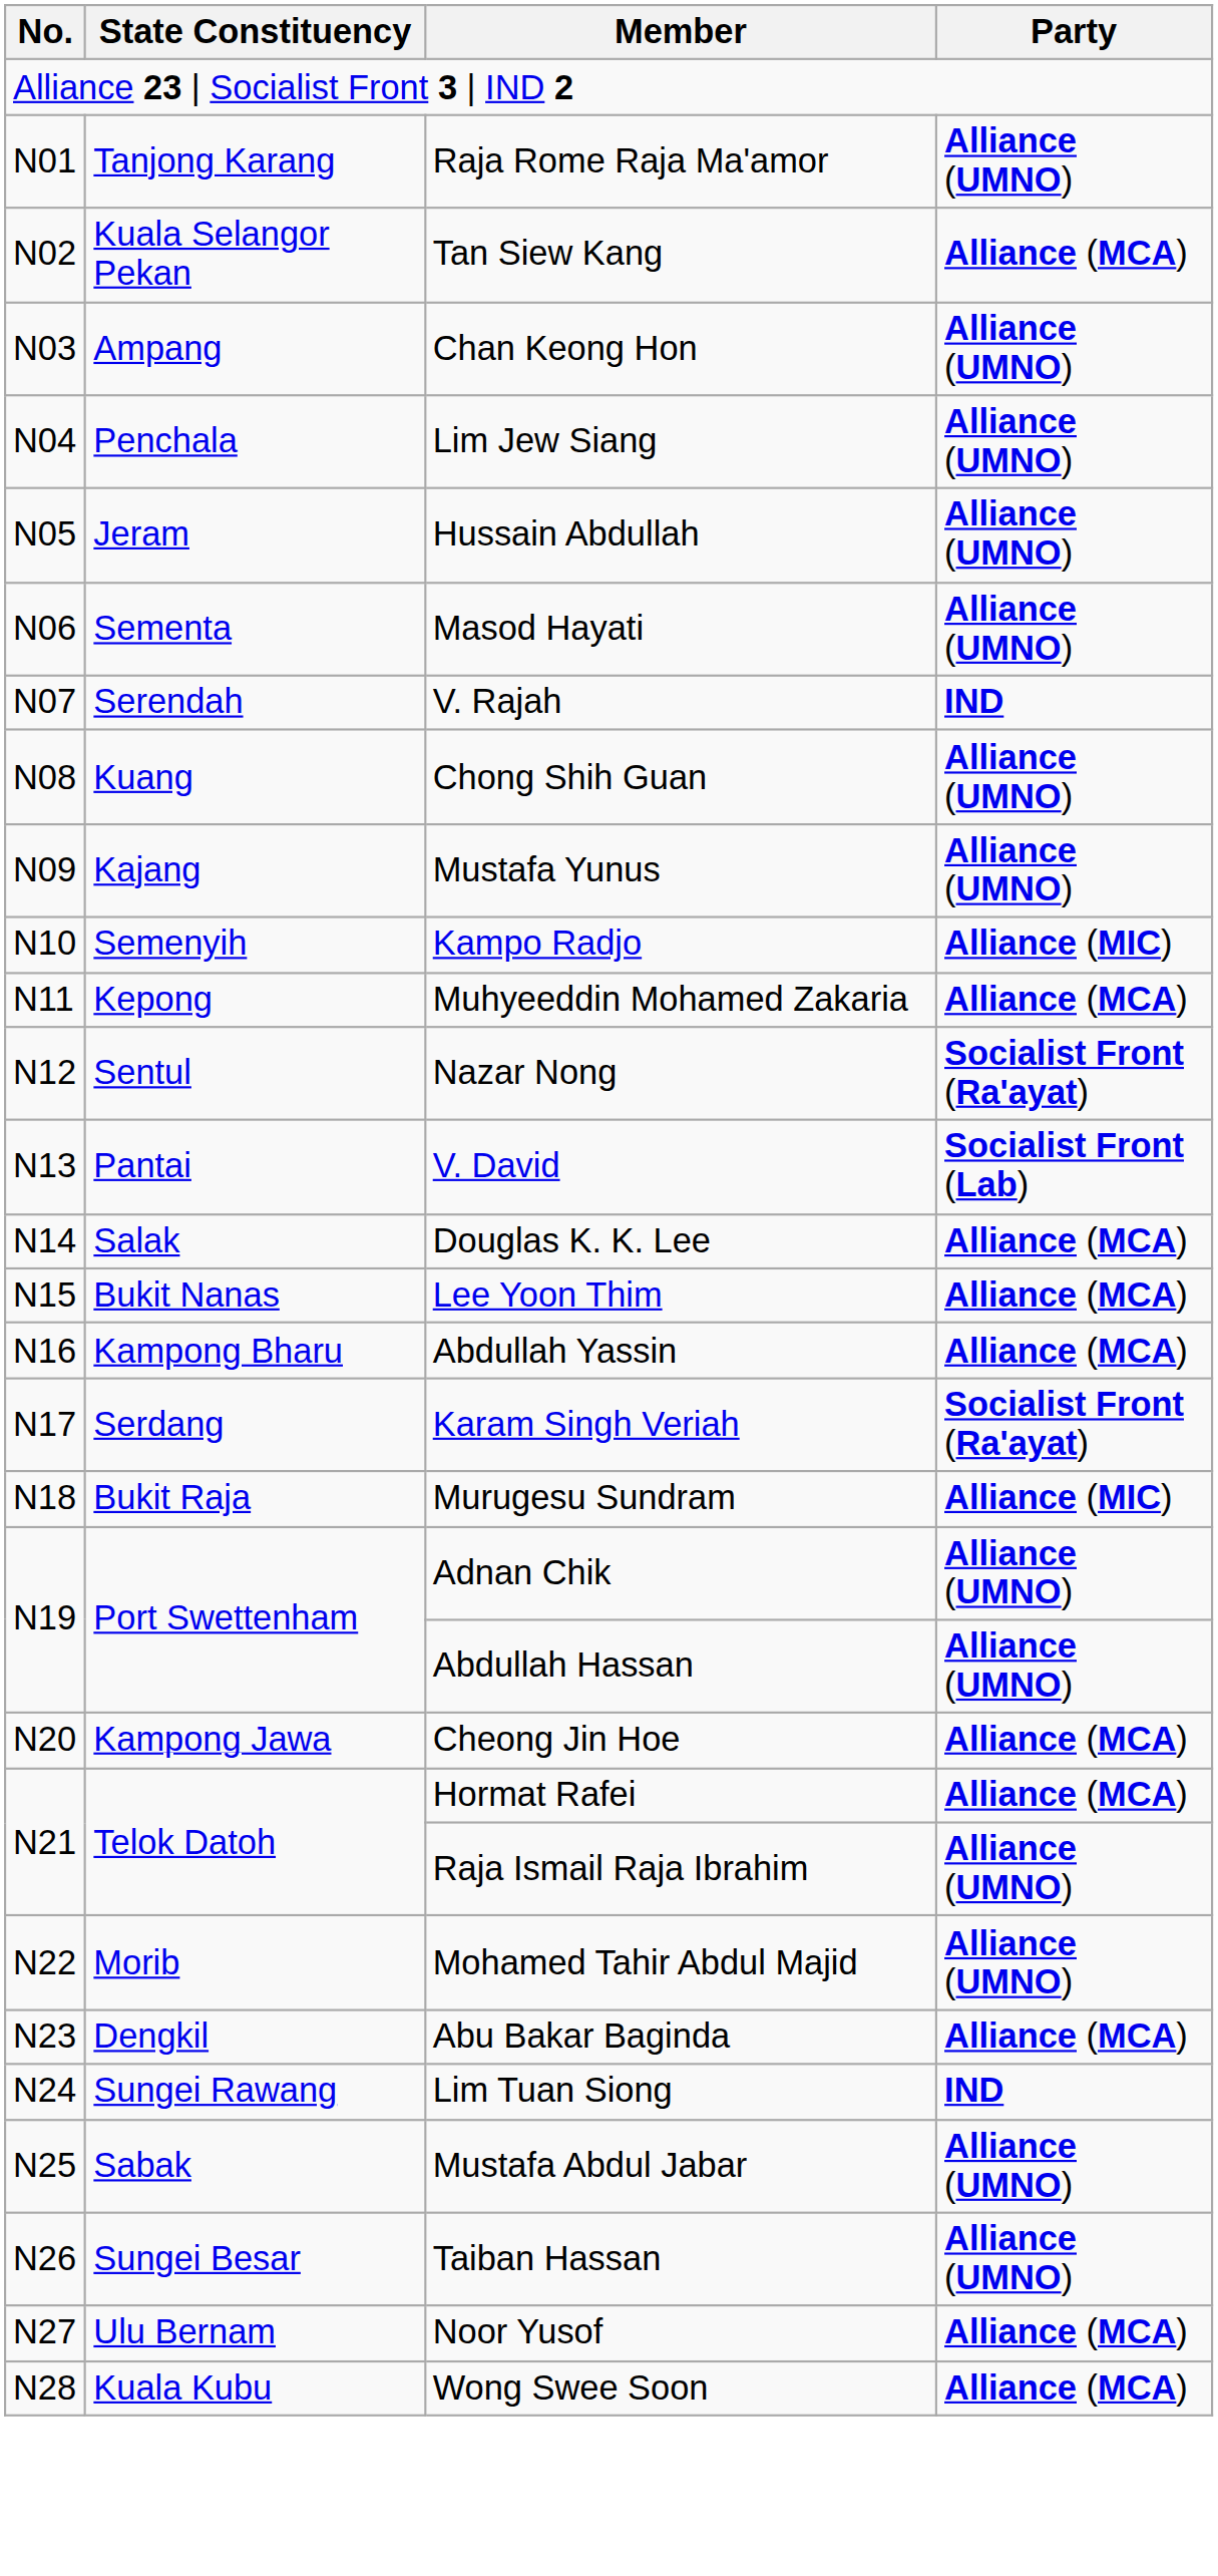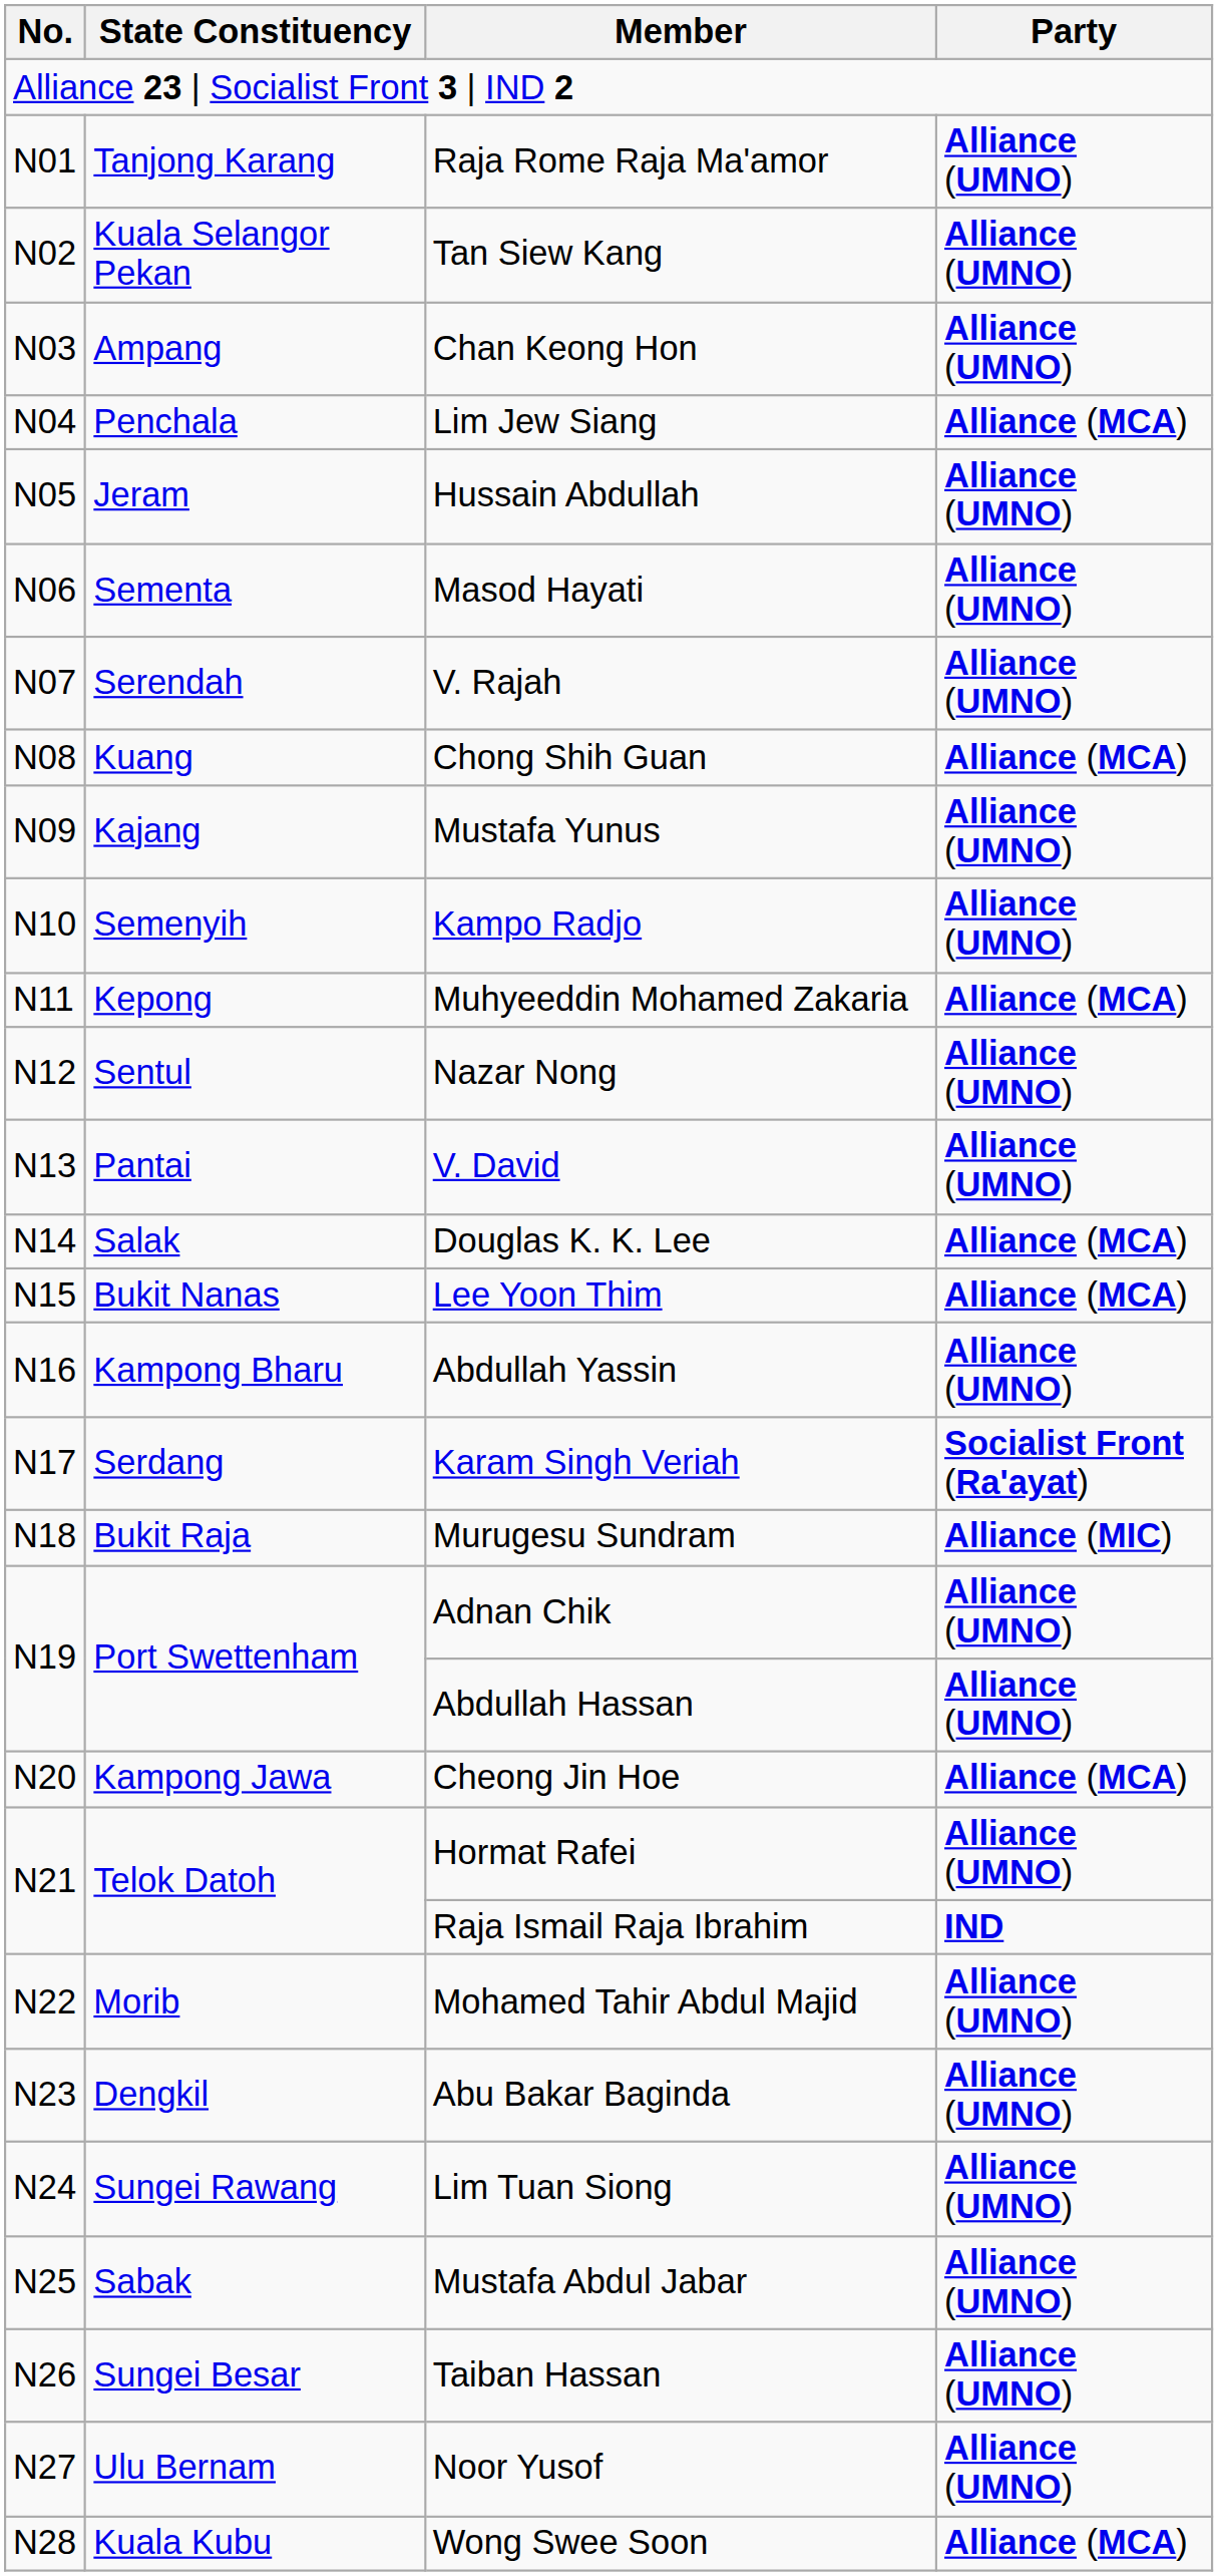Tan Siew Kang | Party: Alliance (MCA) -> Alliance (UMNO)
Lim Jew Siang | Party: Alliance (UMNO) -> Alliance (MCA)
V. Rajah | Party: IND -> Alliance (UMNO)
Chong Shih Guan | Party: Alliance (UMNO) -> Alliance (MCA)
Kampo Radjo | Party: Alliance (MIC) -> Alliance (UMNO)
Nazar Nong | Party: Socialist Front (Ra'ayat) -> Alliance (UMNO)
V. David | Party: Socialist Front (Lab) -> Alliance (UMNO)
Abdullah Yassin | Party: Alliance (MCA) -> Alliance (UMNO)
Hormat Rafei | Party: Alliance (MCA) -> Alliance (UMNO)
Raja Ismail Raja Ibrahim | Party: Alliance (UMNO) -> IND
Abu Bakar Baginda | Party: Alliance (MCA) -> Alliance (UMNO)
Lim Tuan Siong | Party: IND -> Alliance (UMNO)
Noor Yusof | Party: Alliance (MCA) -> Alliance (UMNO)
